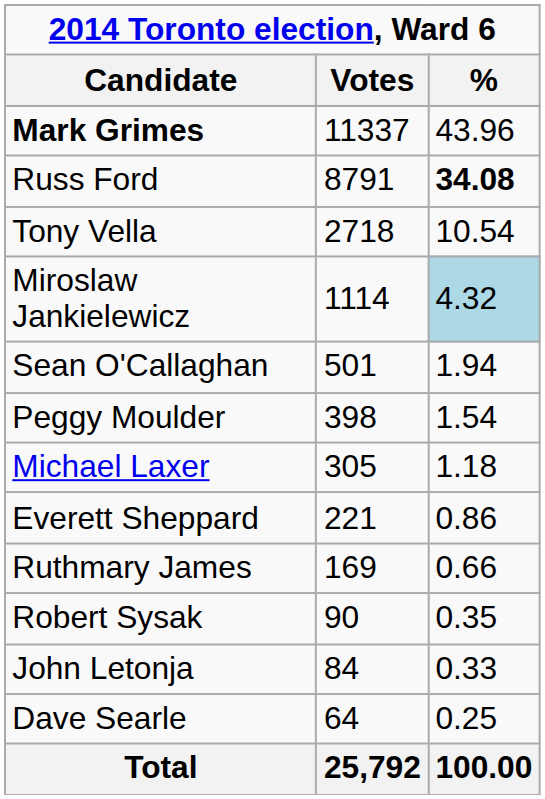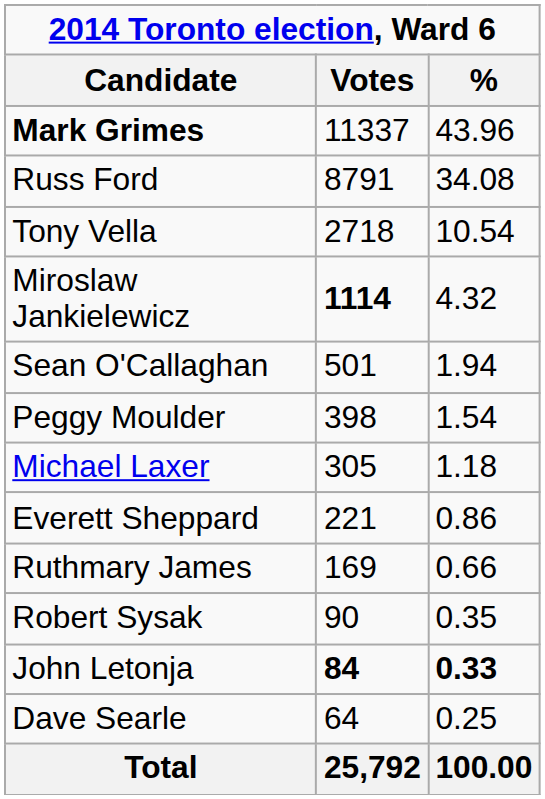Russ Ford | %: bold -> normal
Miroslaw Jankielewicz | Votes: normal -> bold
Miroslaw Jankielewicz | %: lightblue background -> no background
John Letonja | Votes: normal -> bold
John Letonja | %: normal -> bold
